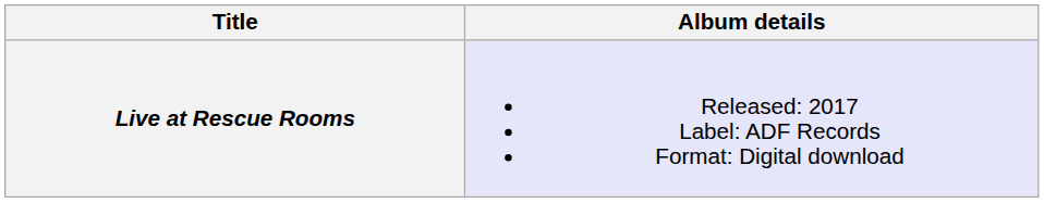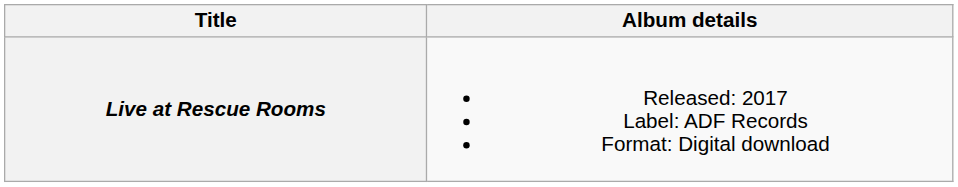Live at Rescue Rooms | Album details: lavender background -> no background
